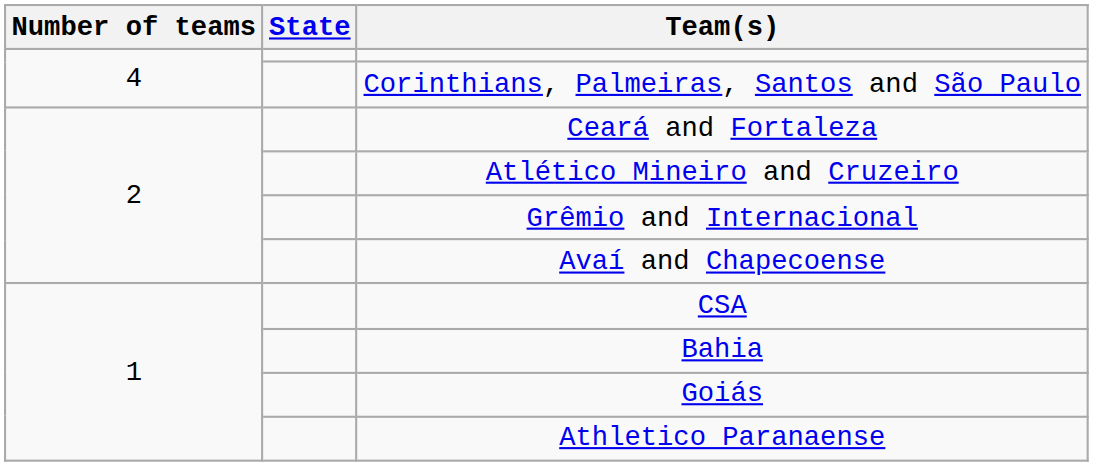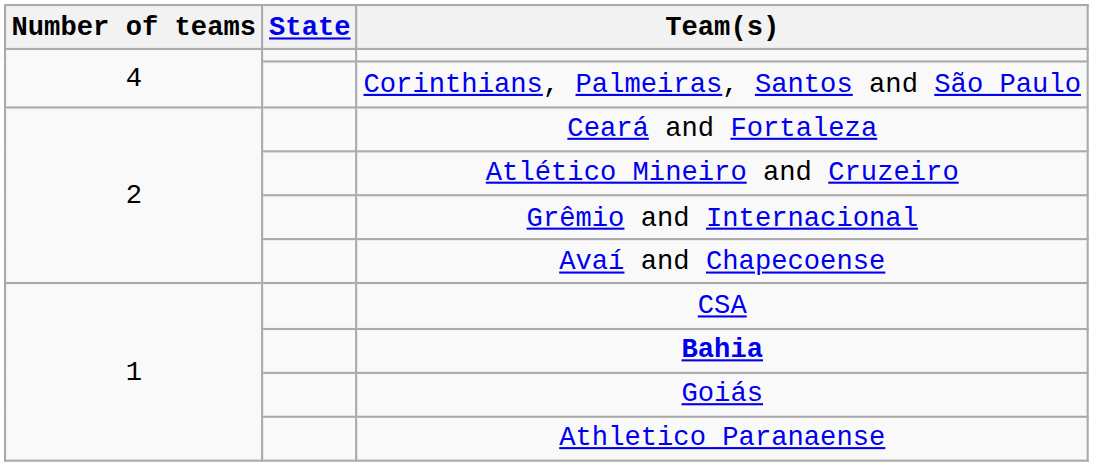Bahia | Team(s): normal -> bold
